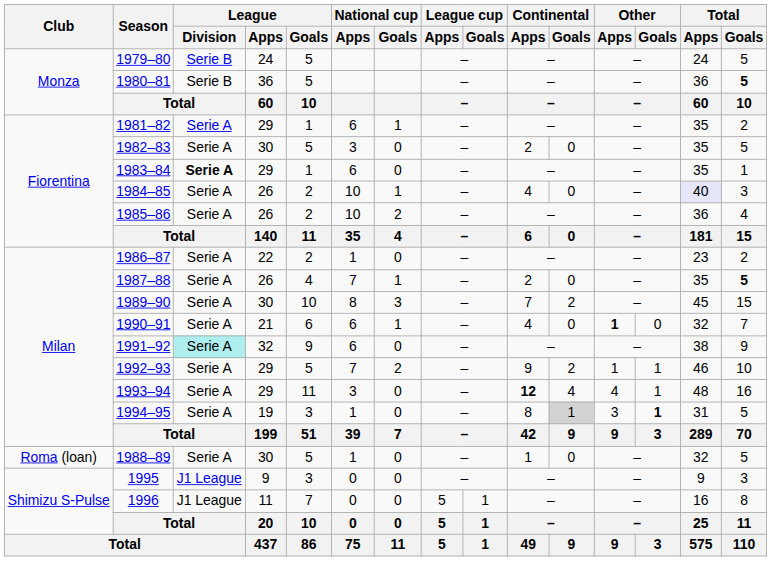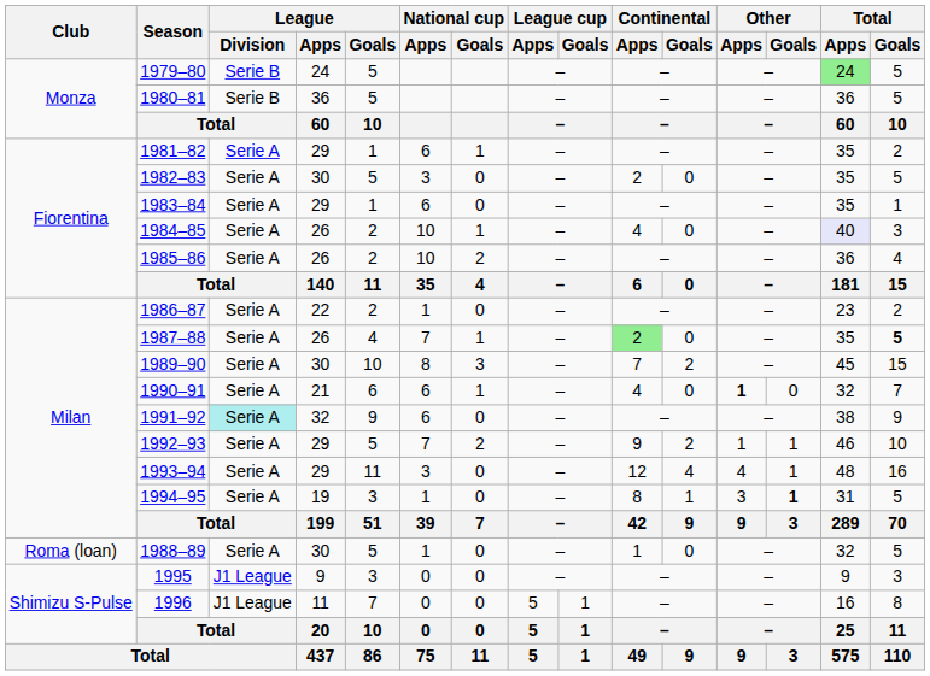1979–80 | Total / Apps: no background -> lightgreen background
1980–81 | Total / Goals: bold -> normal
1983–84 | League / Division: bold -> normal
1987–88 | Continental / Apps: no background -> lightgreen background
1993–94 | Continental / Apps: bold -> normal
1994–95 | Continental / Goals: lightgrey background -> no background
